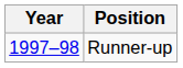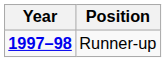Runner-up | Year: normal -> bold
